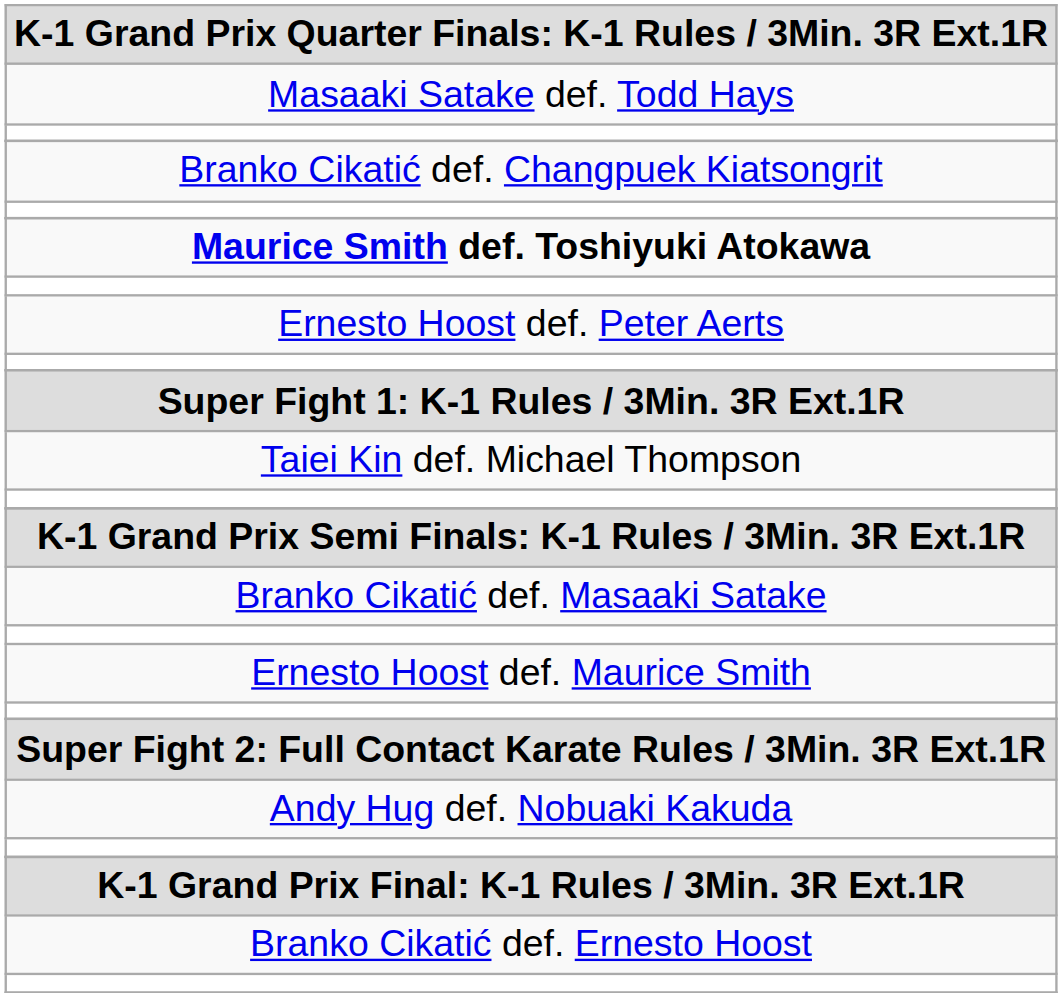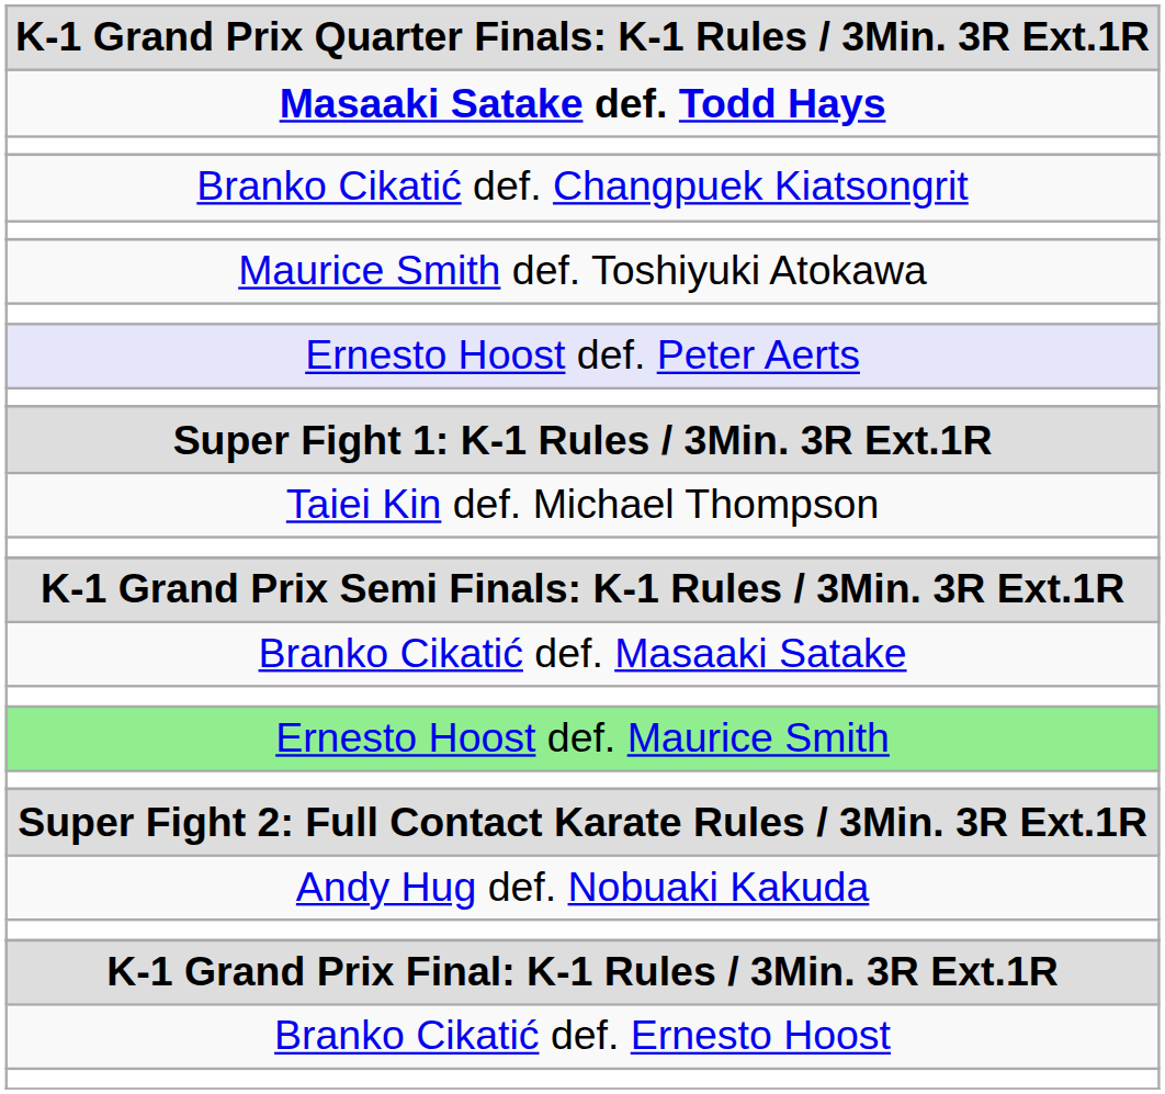Masaaki Satake def. Todd Hays | column 1: normal -> bold
Maurice Smith def. Toshiyuki Atokawa | column 1: bold -> normal
Ernesto Hoost def. Peter Aerts | column 1: no background -> lavender background
Ernesto Hoost def. Maurice Smith | column 1: no background -> lightgreen background
